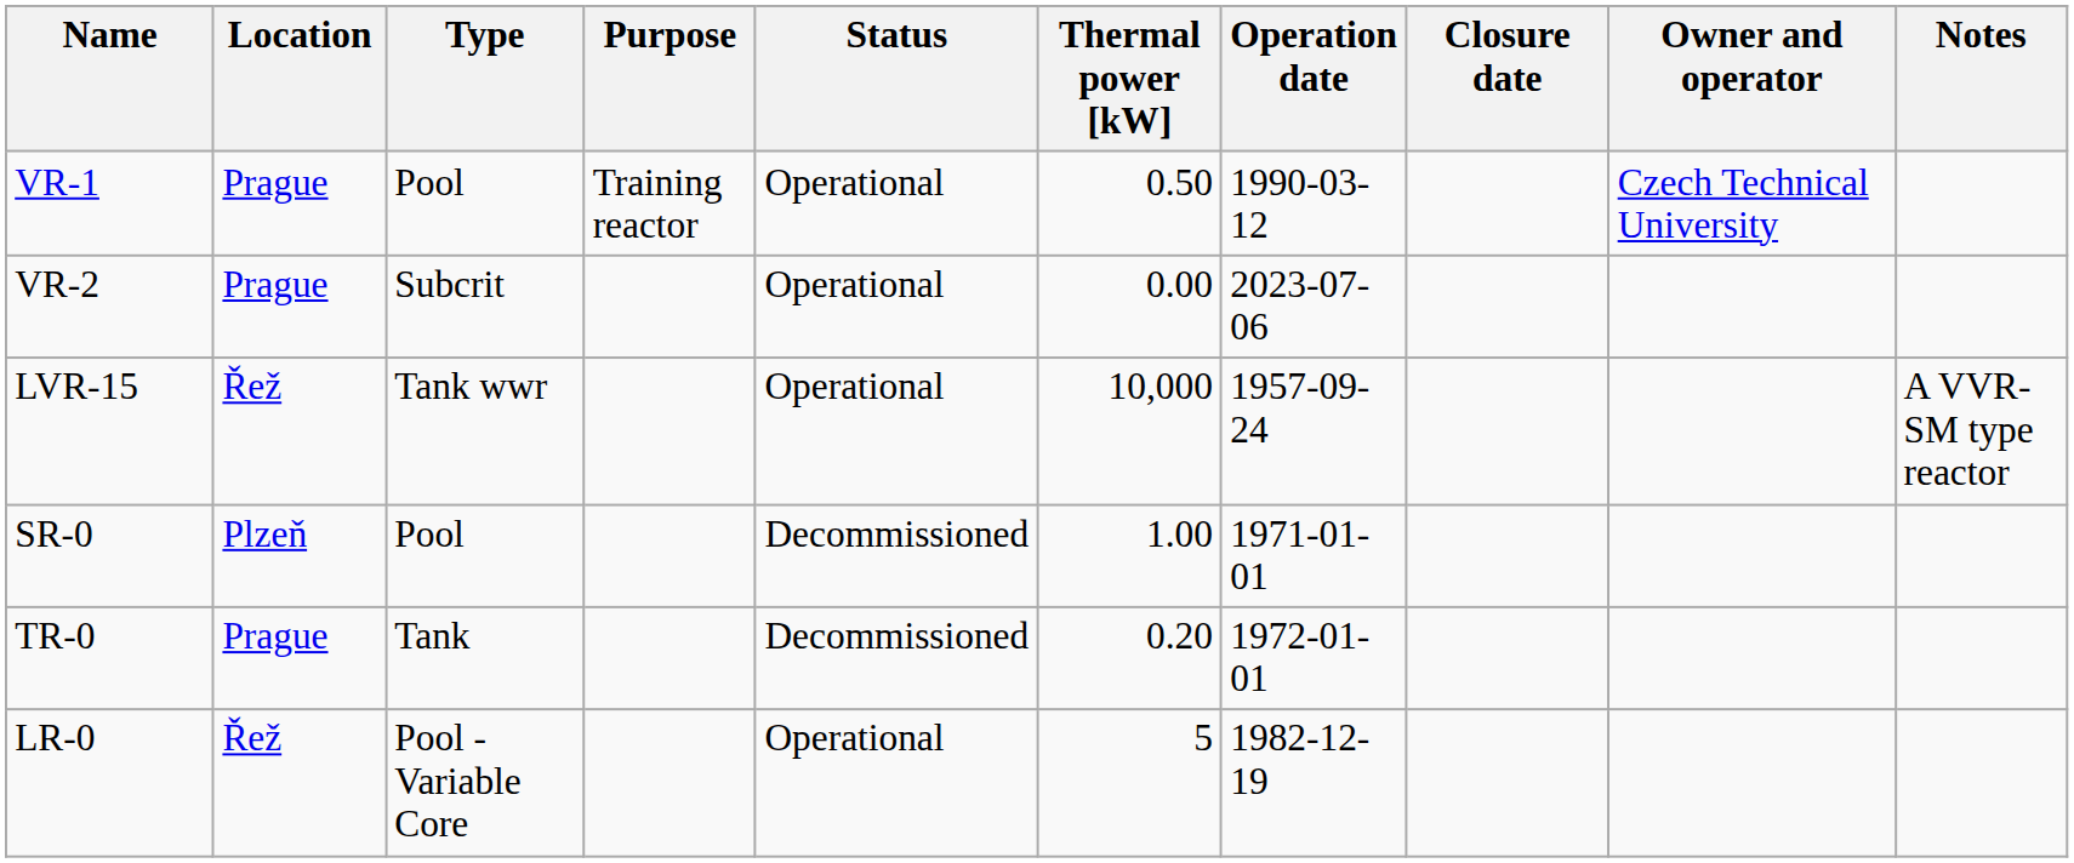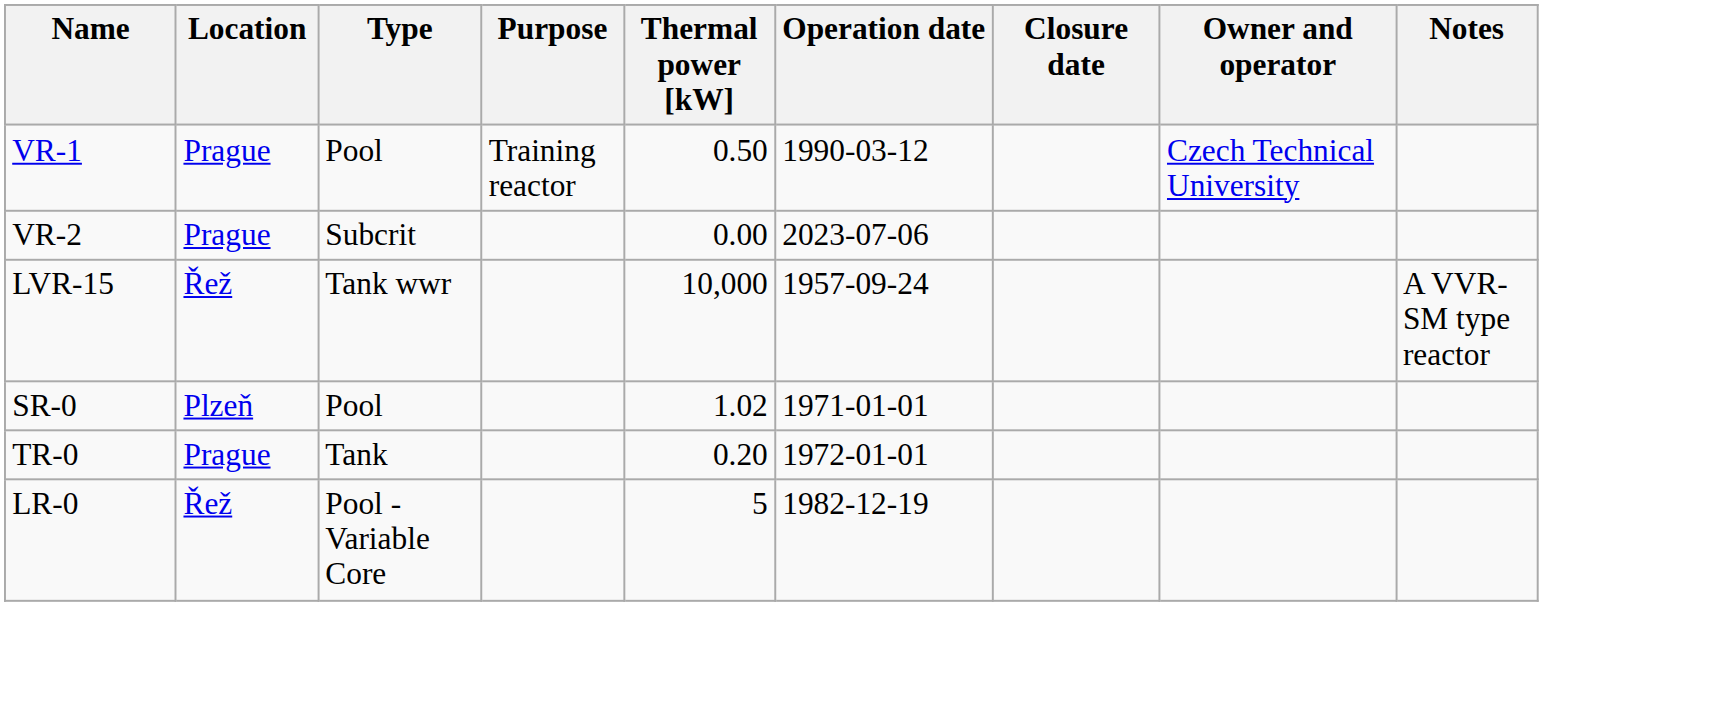- column: Status | Operational | Operational | Operational | Decommissioned | Decommissioned | Operational
SR-0 | Thermal power [kW]: 1.00 -> 1.02
